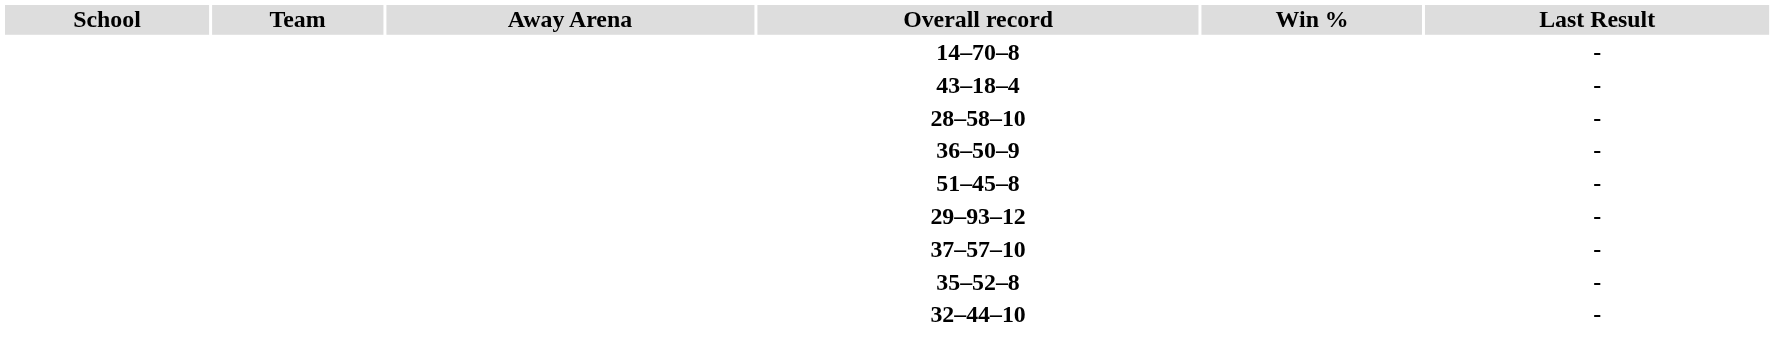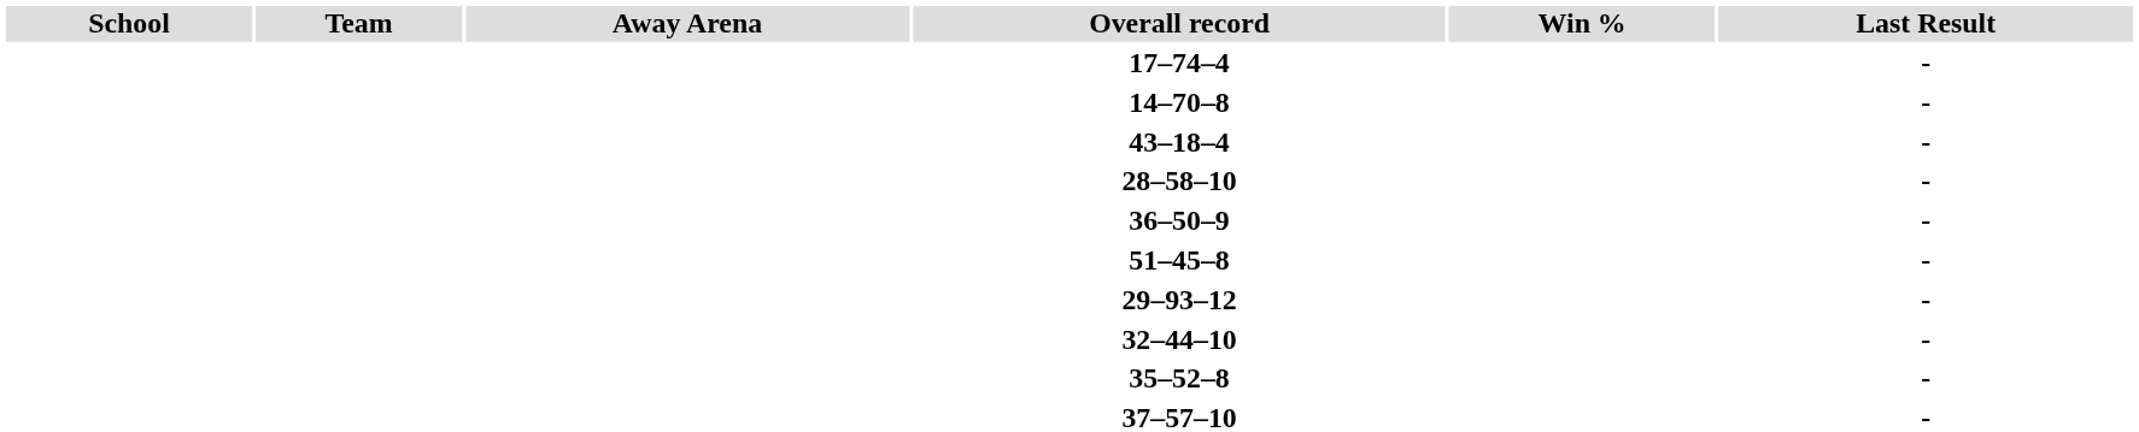+ row: 17–74–4 | -
rows swapped: 37–57–10 <-> 32–44–10
